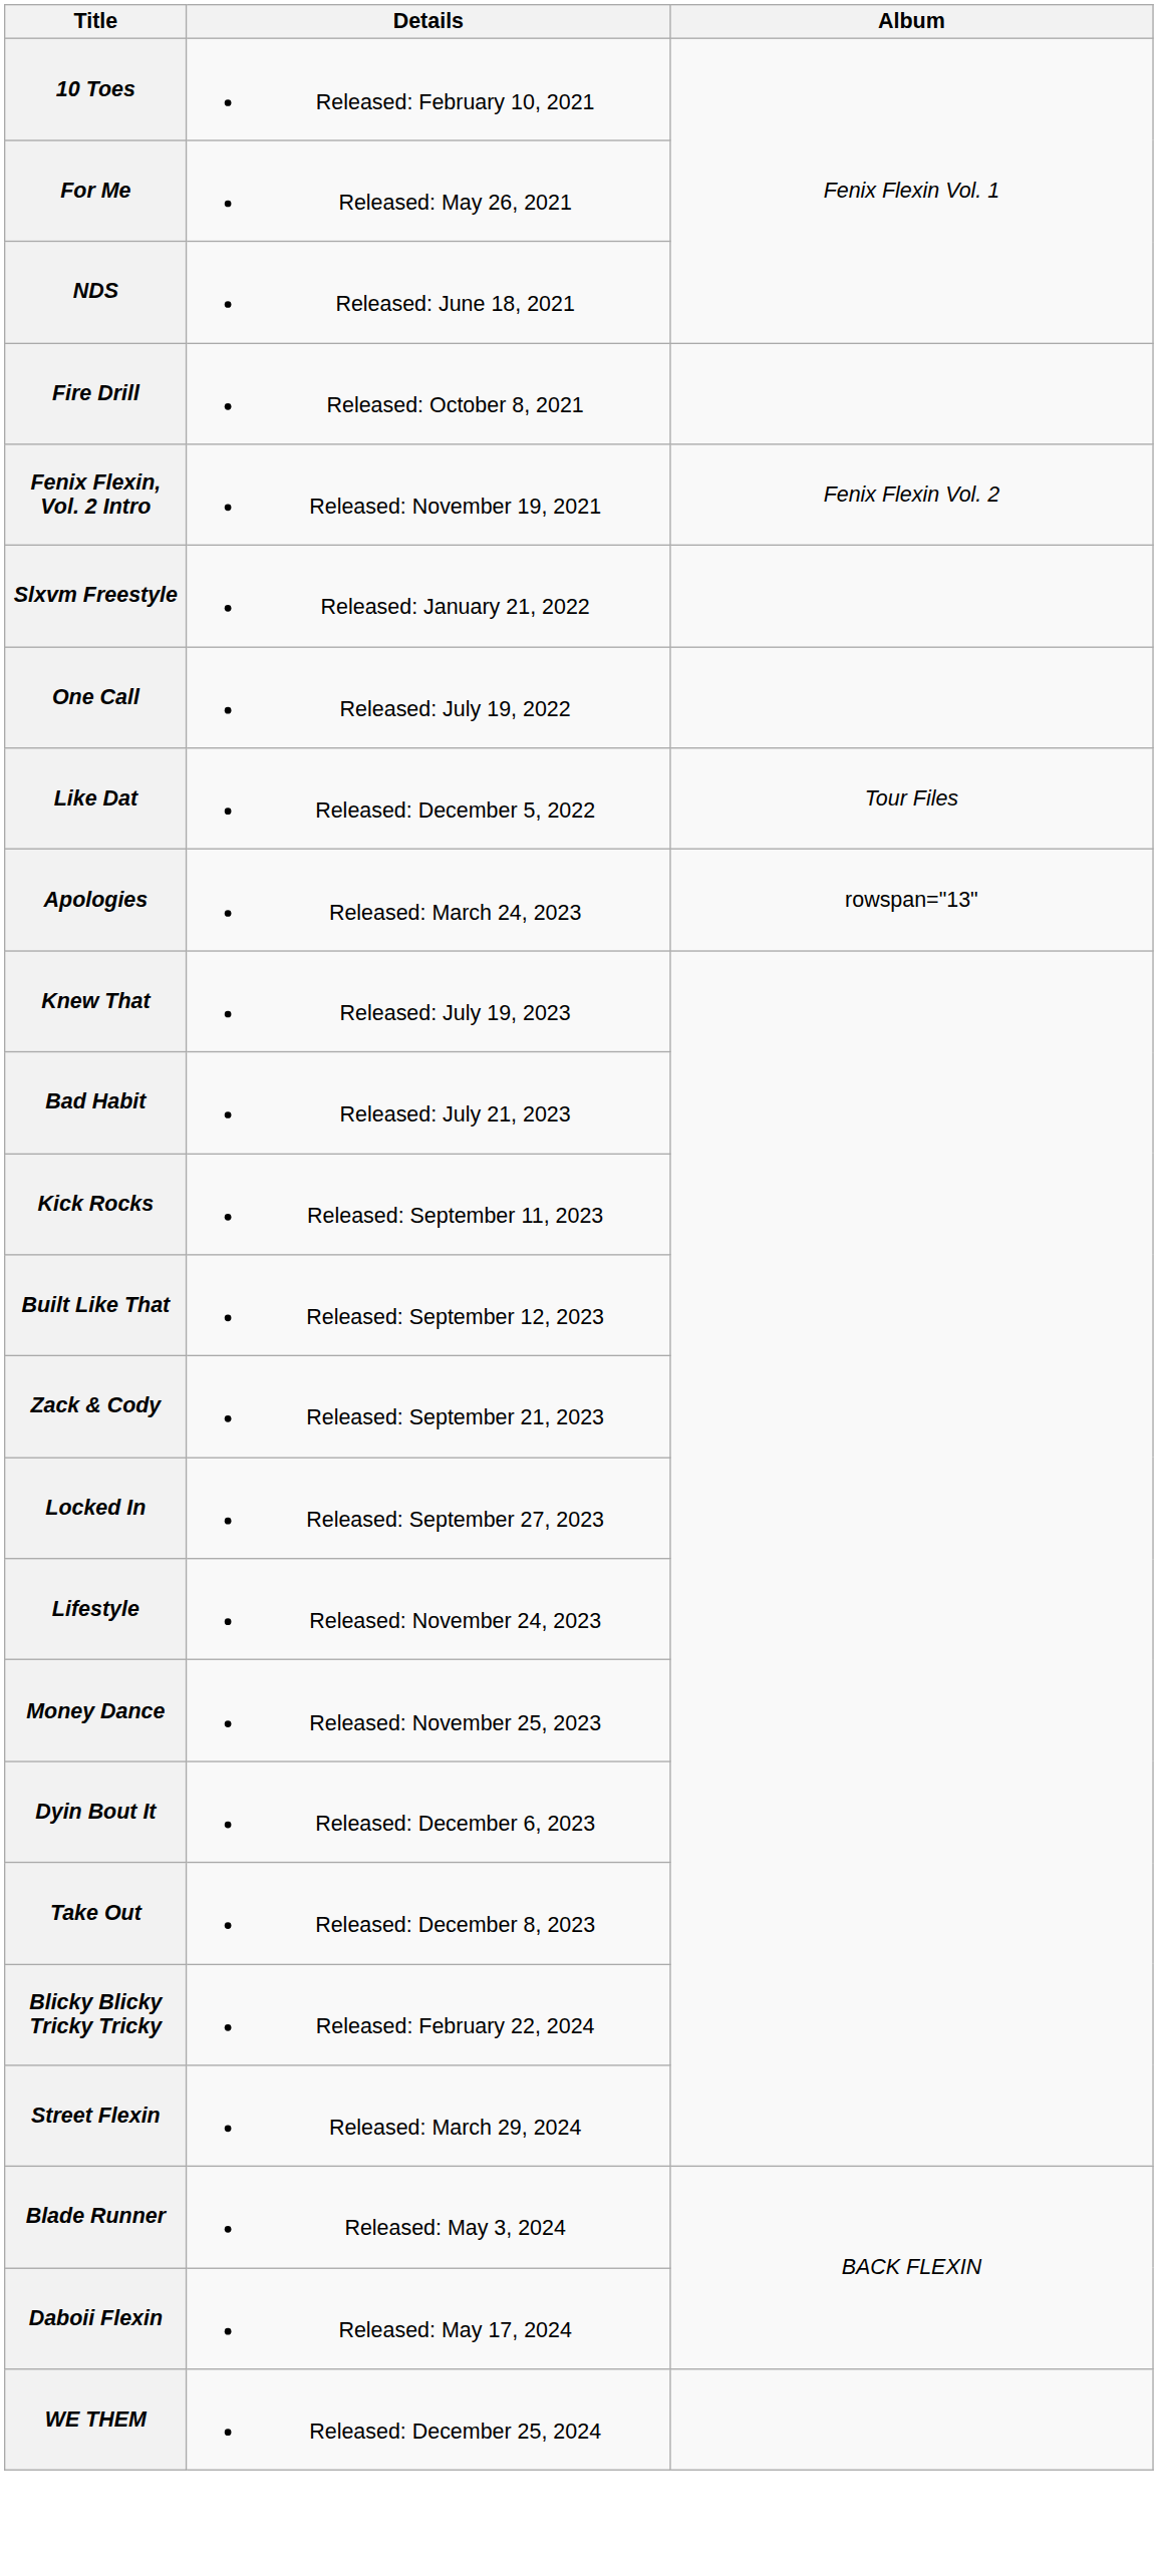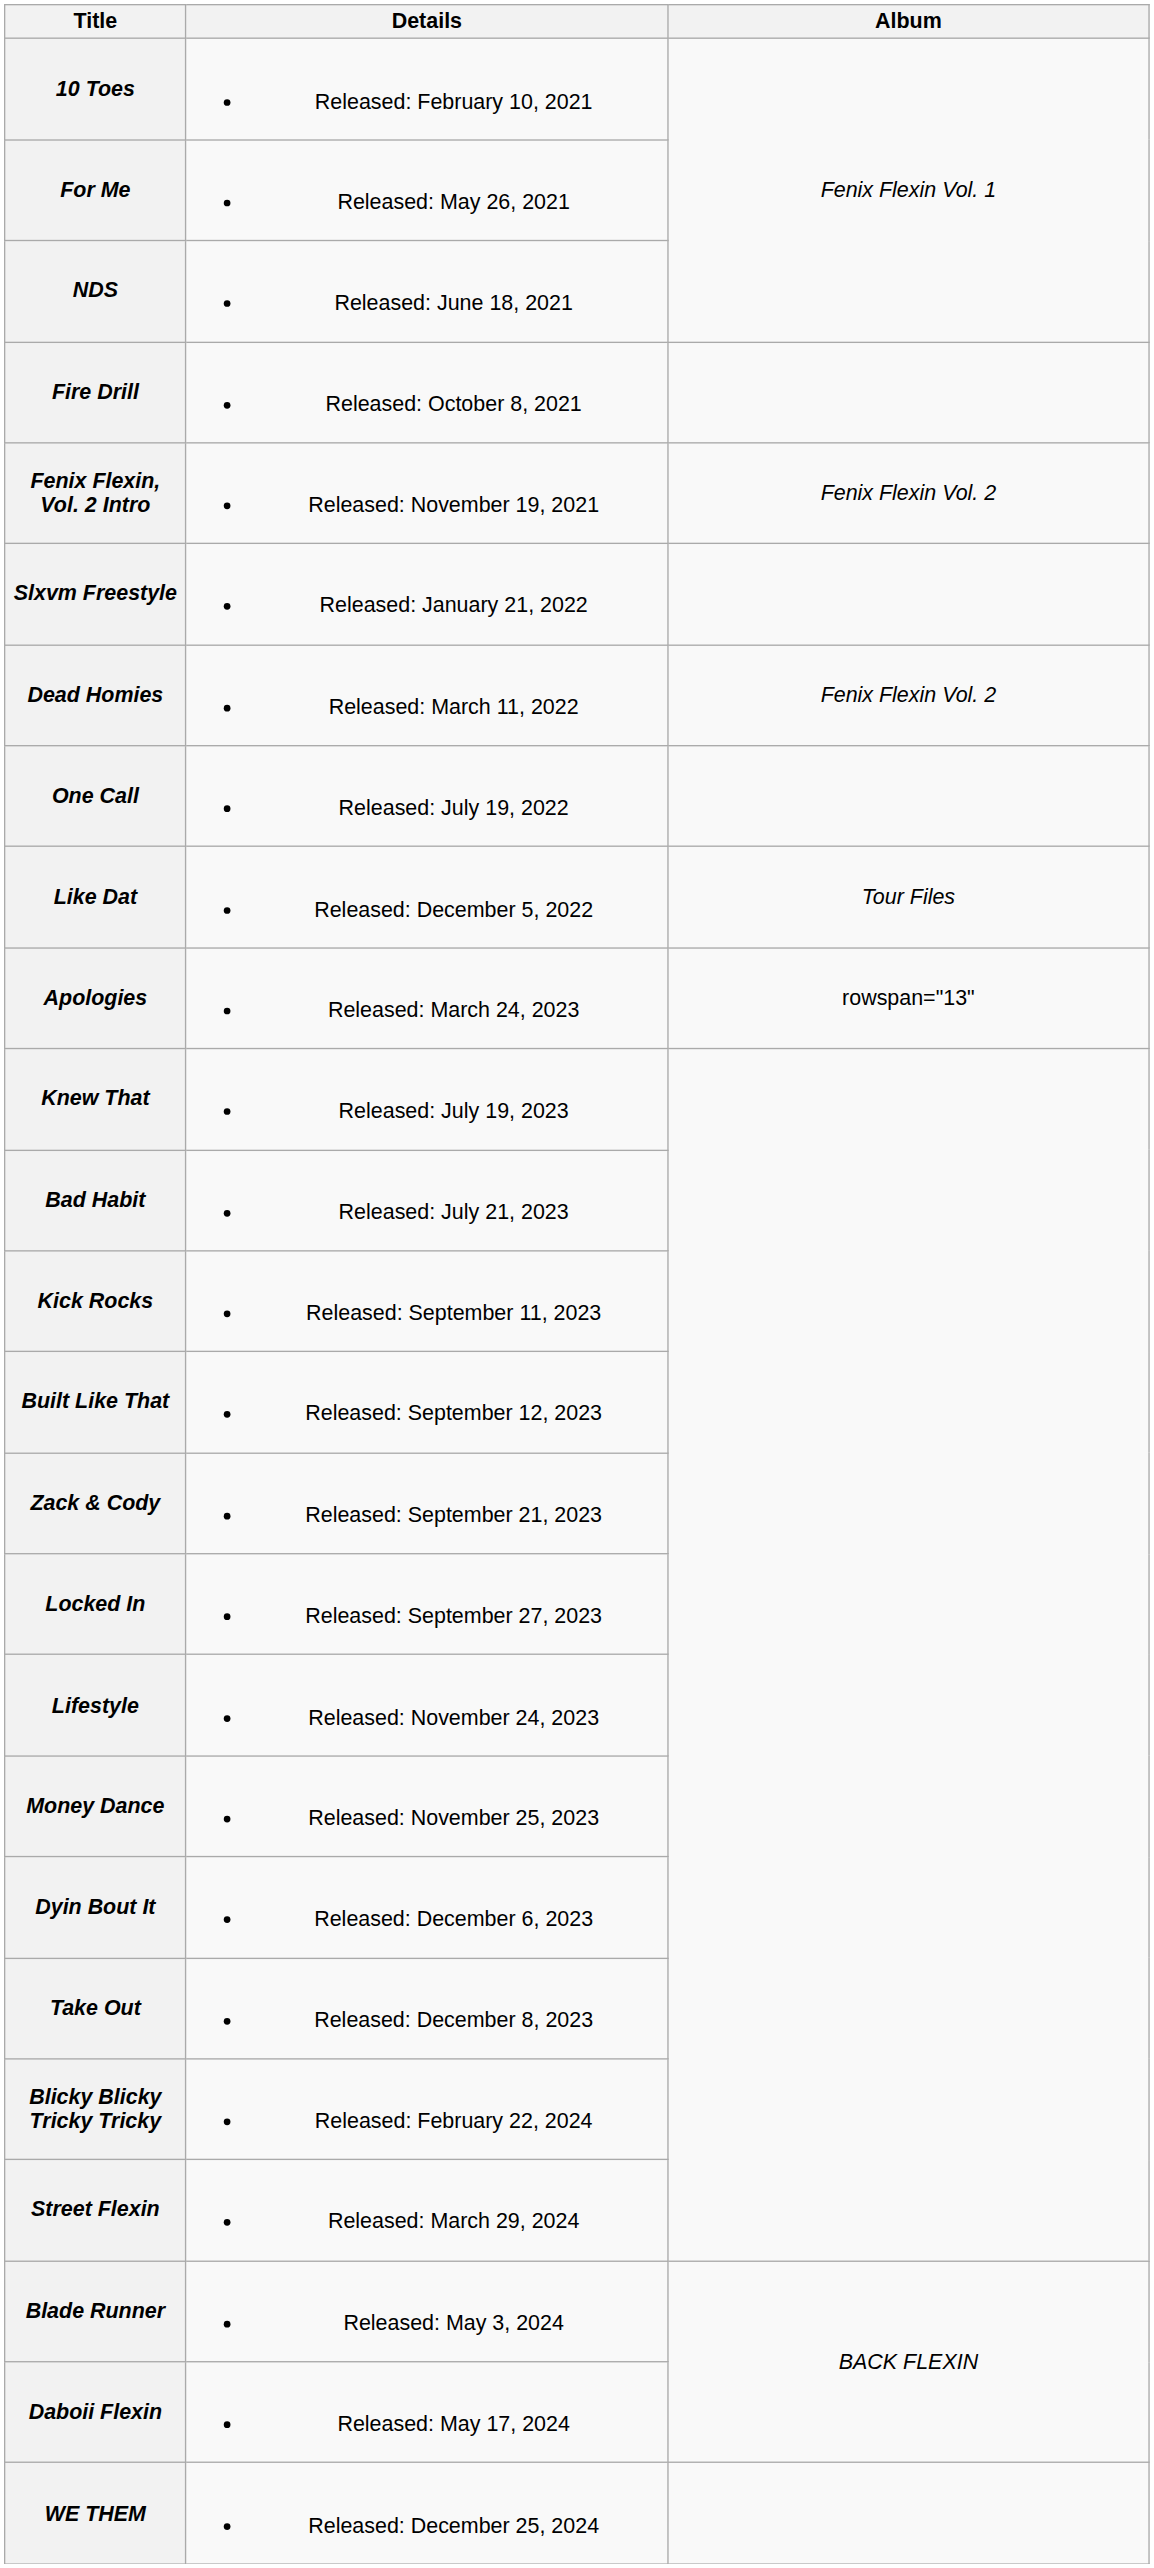+ row: Dead Homies | Released: March 11, 2022 | Fenix Flexin Vol. 2
